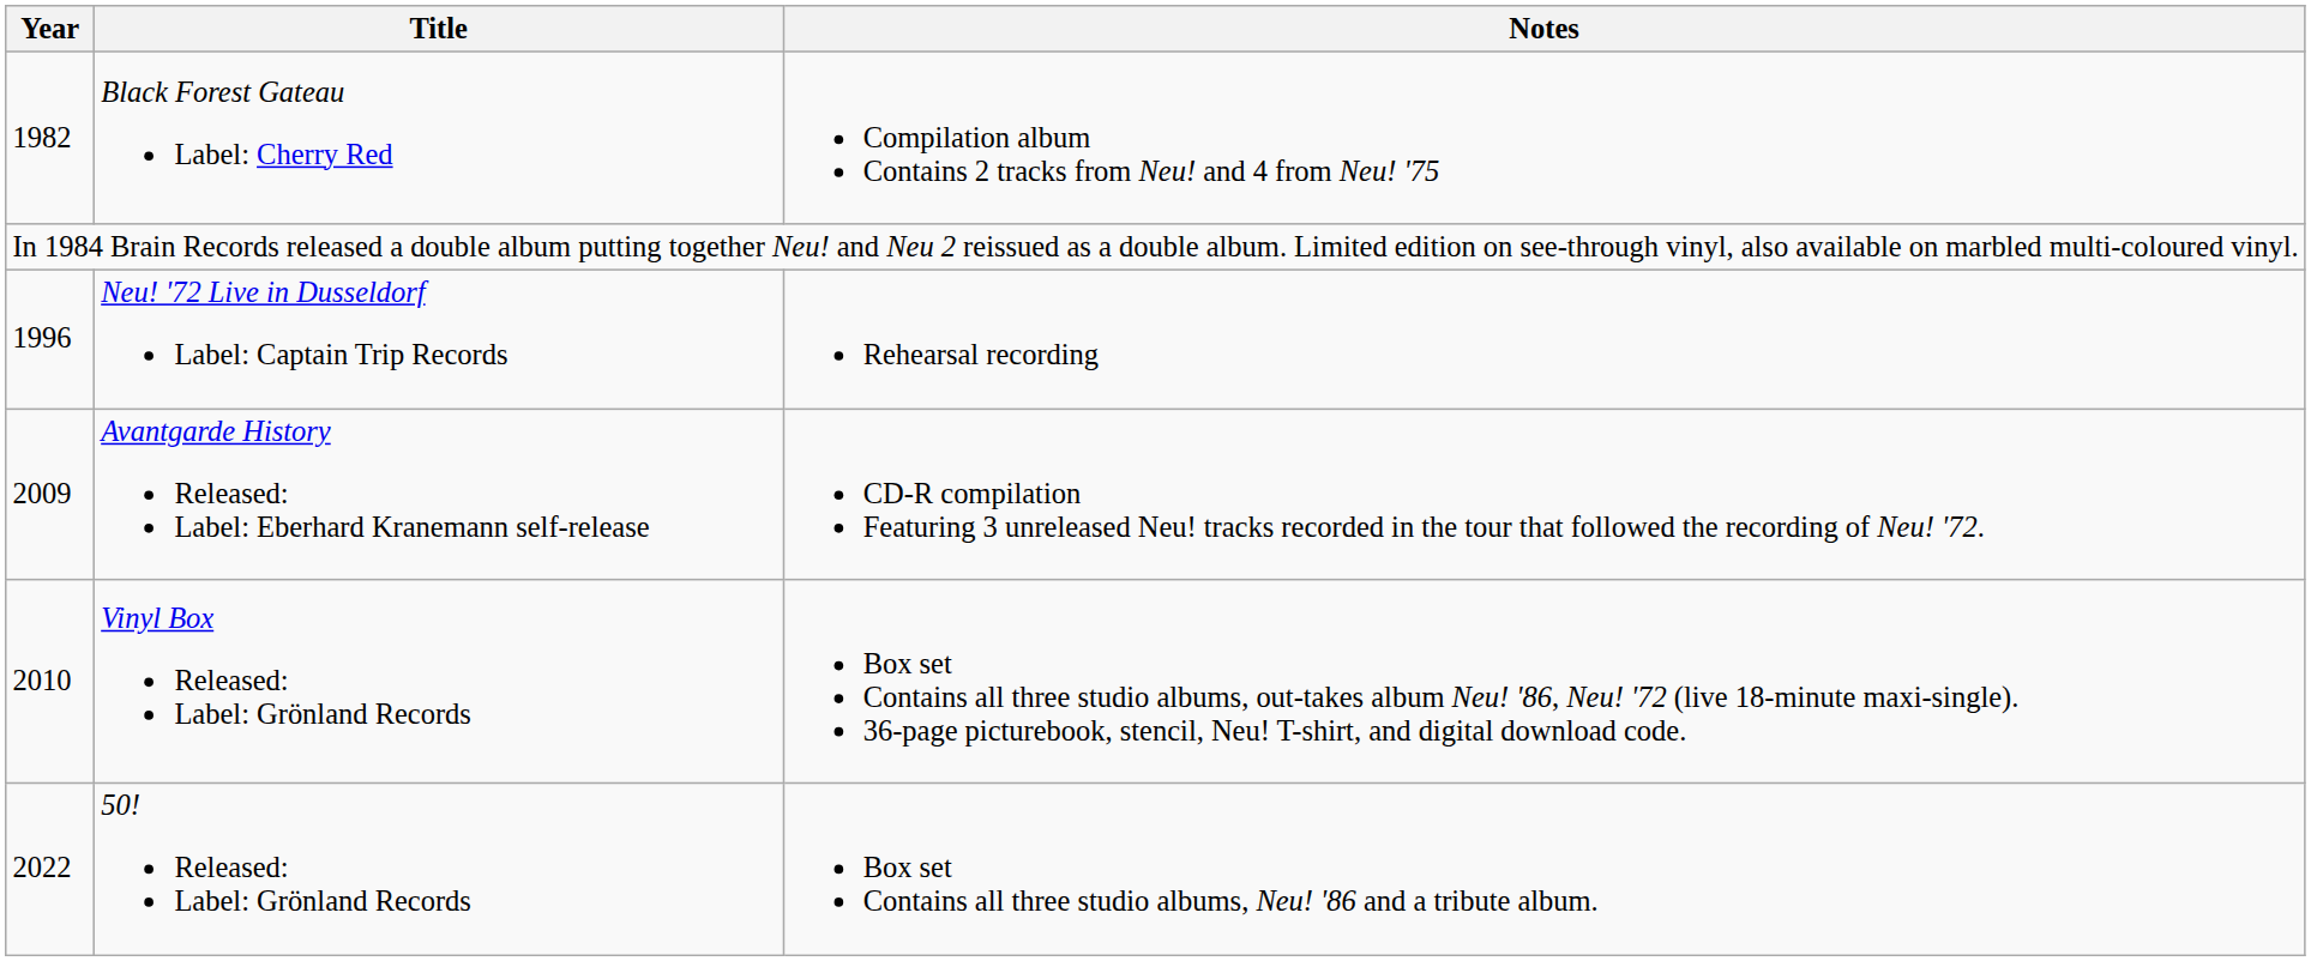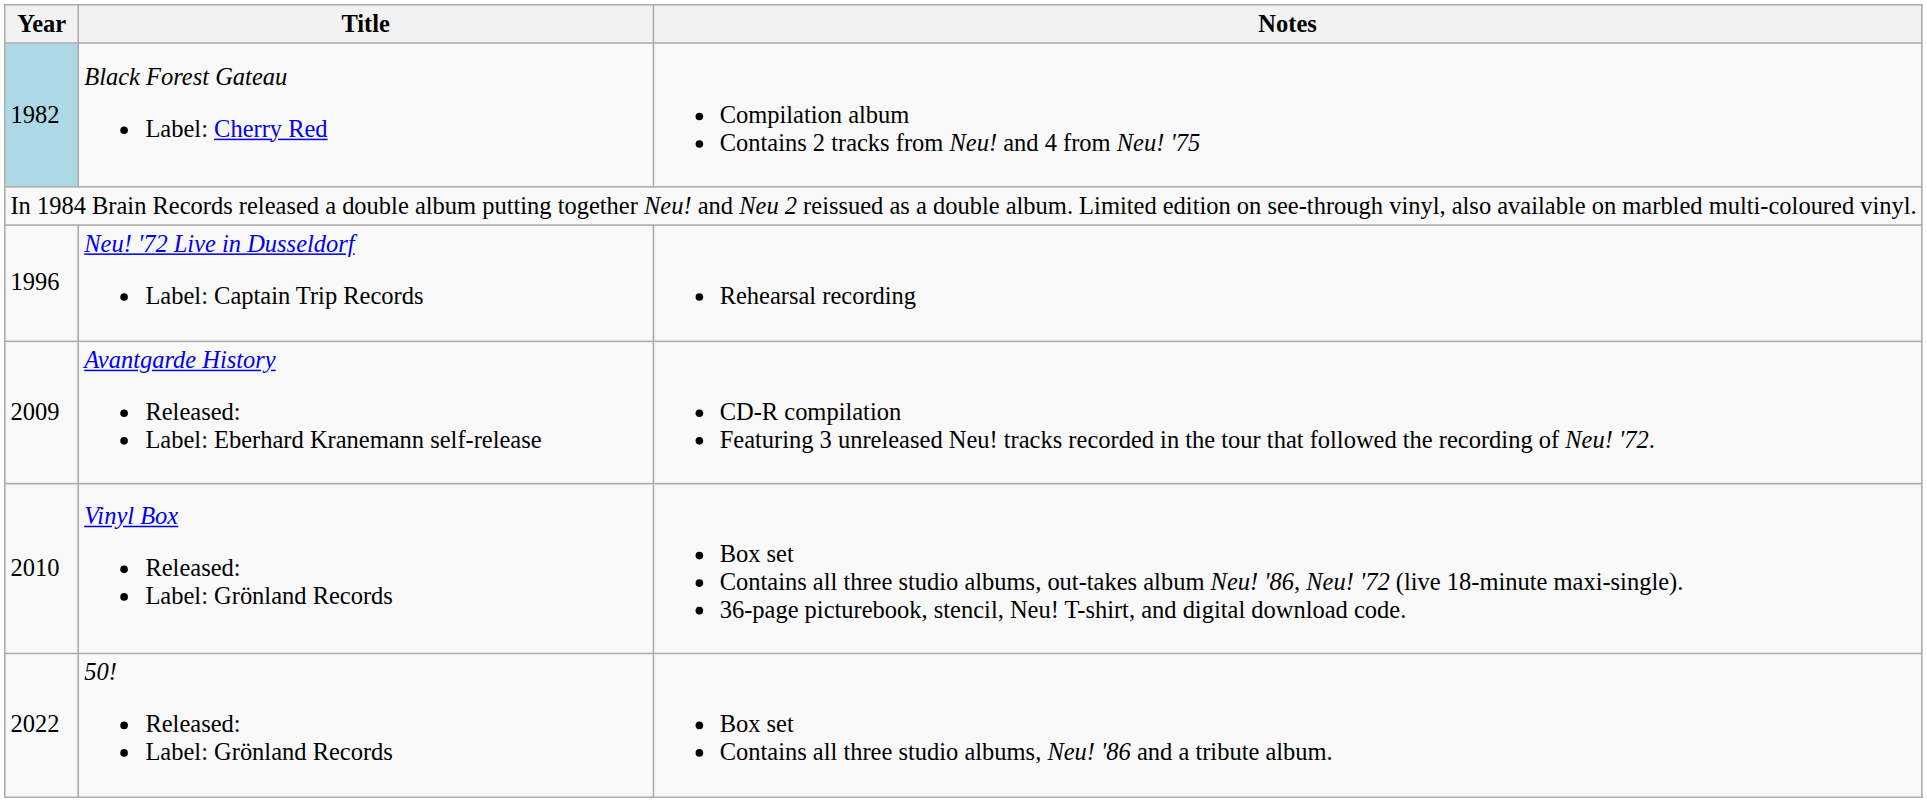Black Forest Gateau Label: Cherry Red | Year: no background -> lightblue background
